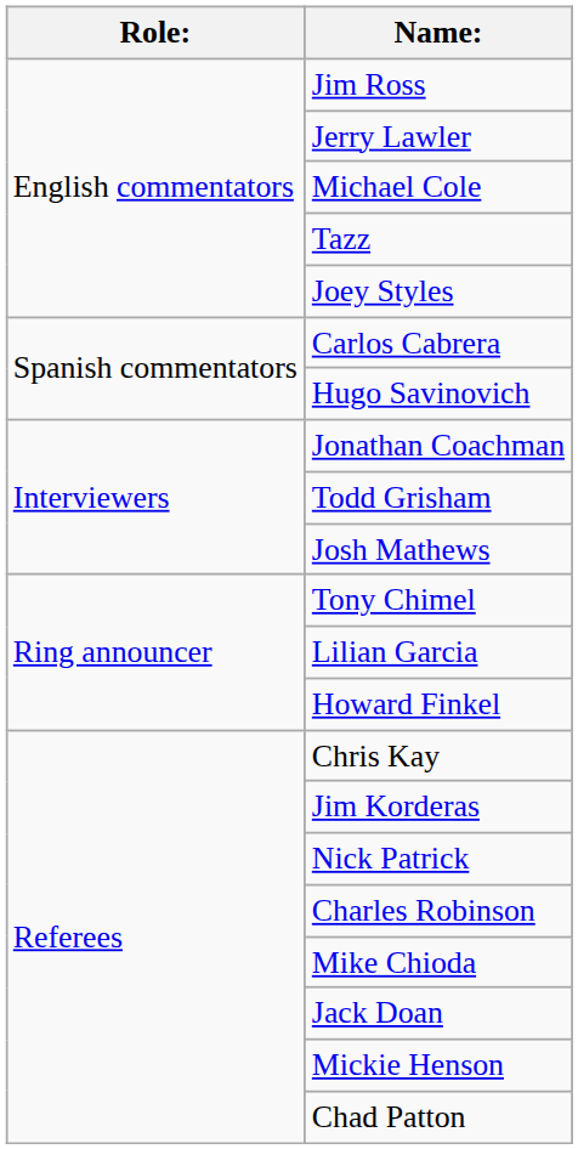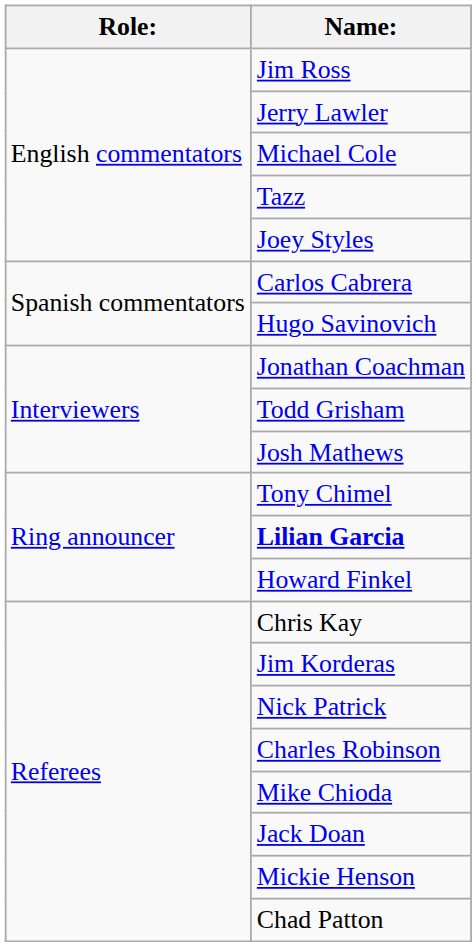Lilian Garcia | Name:: normal -> bold
